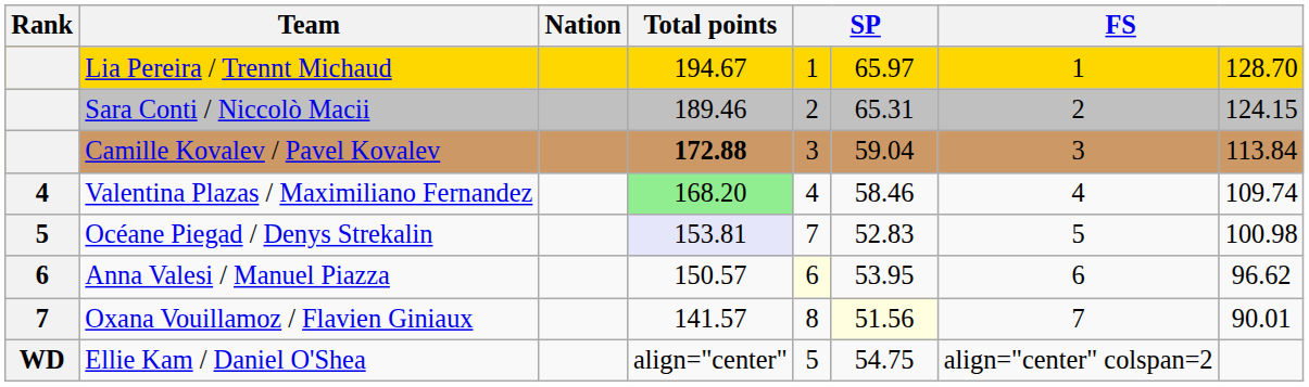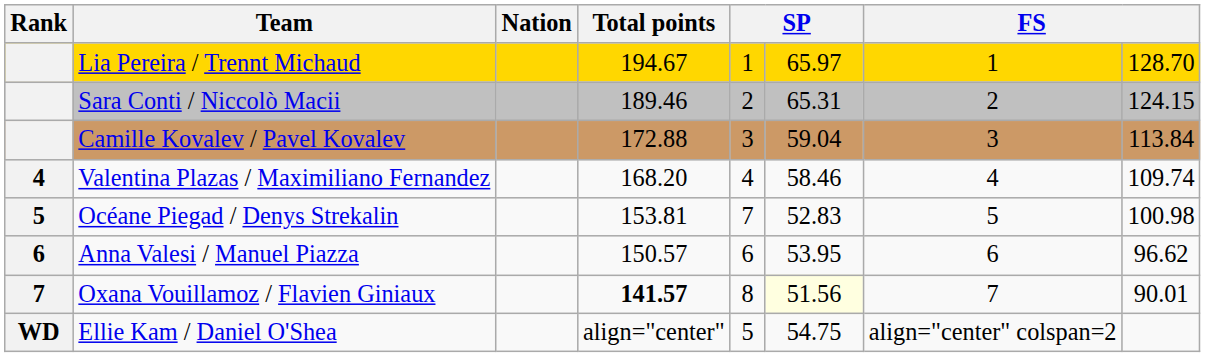Camille Kovalev / Pavel Kovalev | Total points: bold -> normal
Valentina Plazas / Maximiliano Fernandez | Total points: lightgreen background -> no background
Océane Piegad / Denys Strekalin | Total points: lavender background -> no background
Anna Valesi / Manuel Piazza | column 5: lightyellow background -> no background
Oxana Vouillamoz / Flavien Giniaux | Total points: normal -> bold
